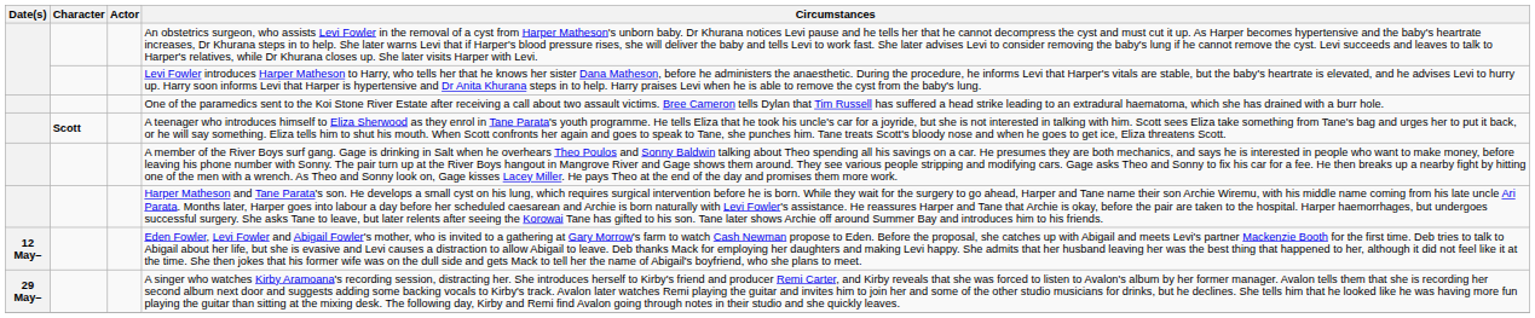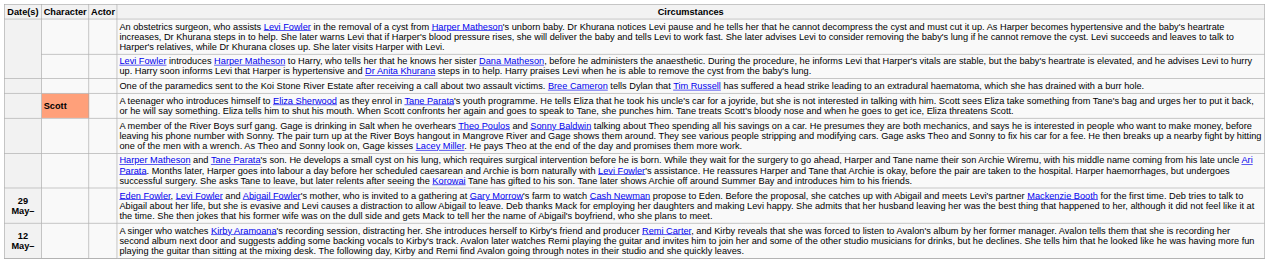row 5 | Character: no background -> lightsalmon background
row 8 | Date(s): 12 May– -> 29 May–
row 9 | Date(s): 29 May– -> 12 May–
